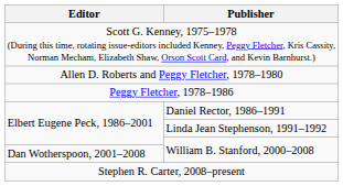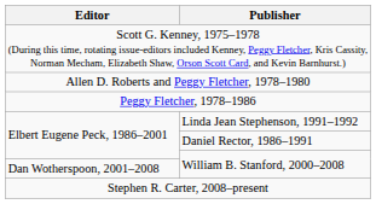row 5 | Publisher: Daniel Rector, 1986–1991 -> Linda Jean Stephenson, 1991–1992
row 6 | Publisher: Linda Jean Stephenson, 1991–1992 -> Daniel Rector, 1986–1991
